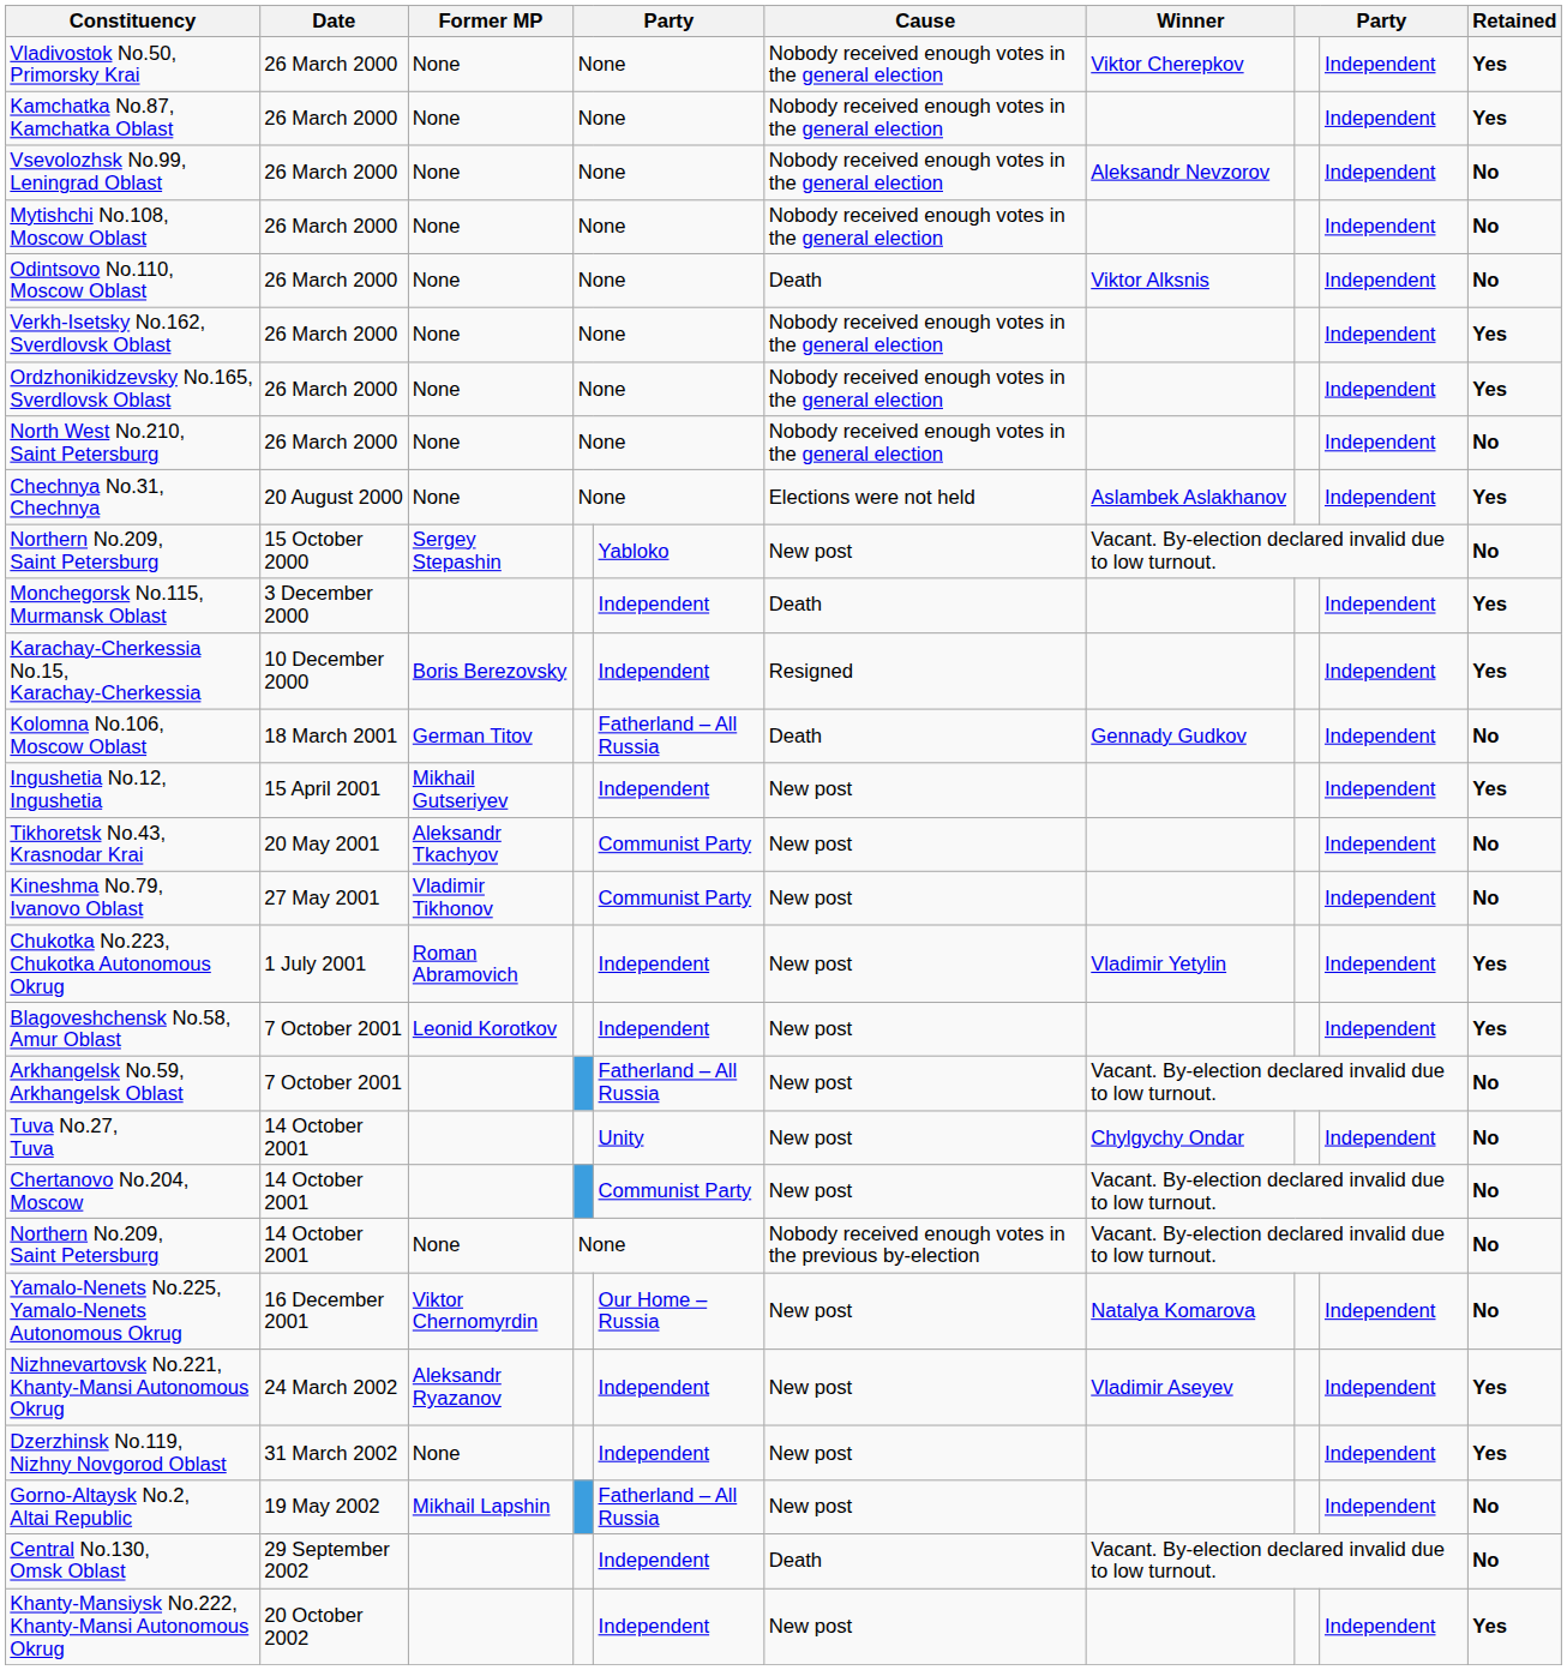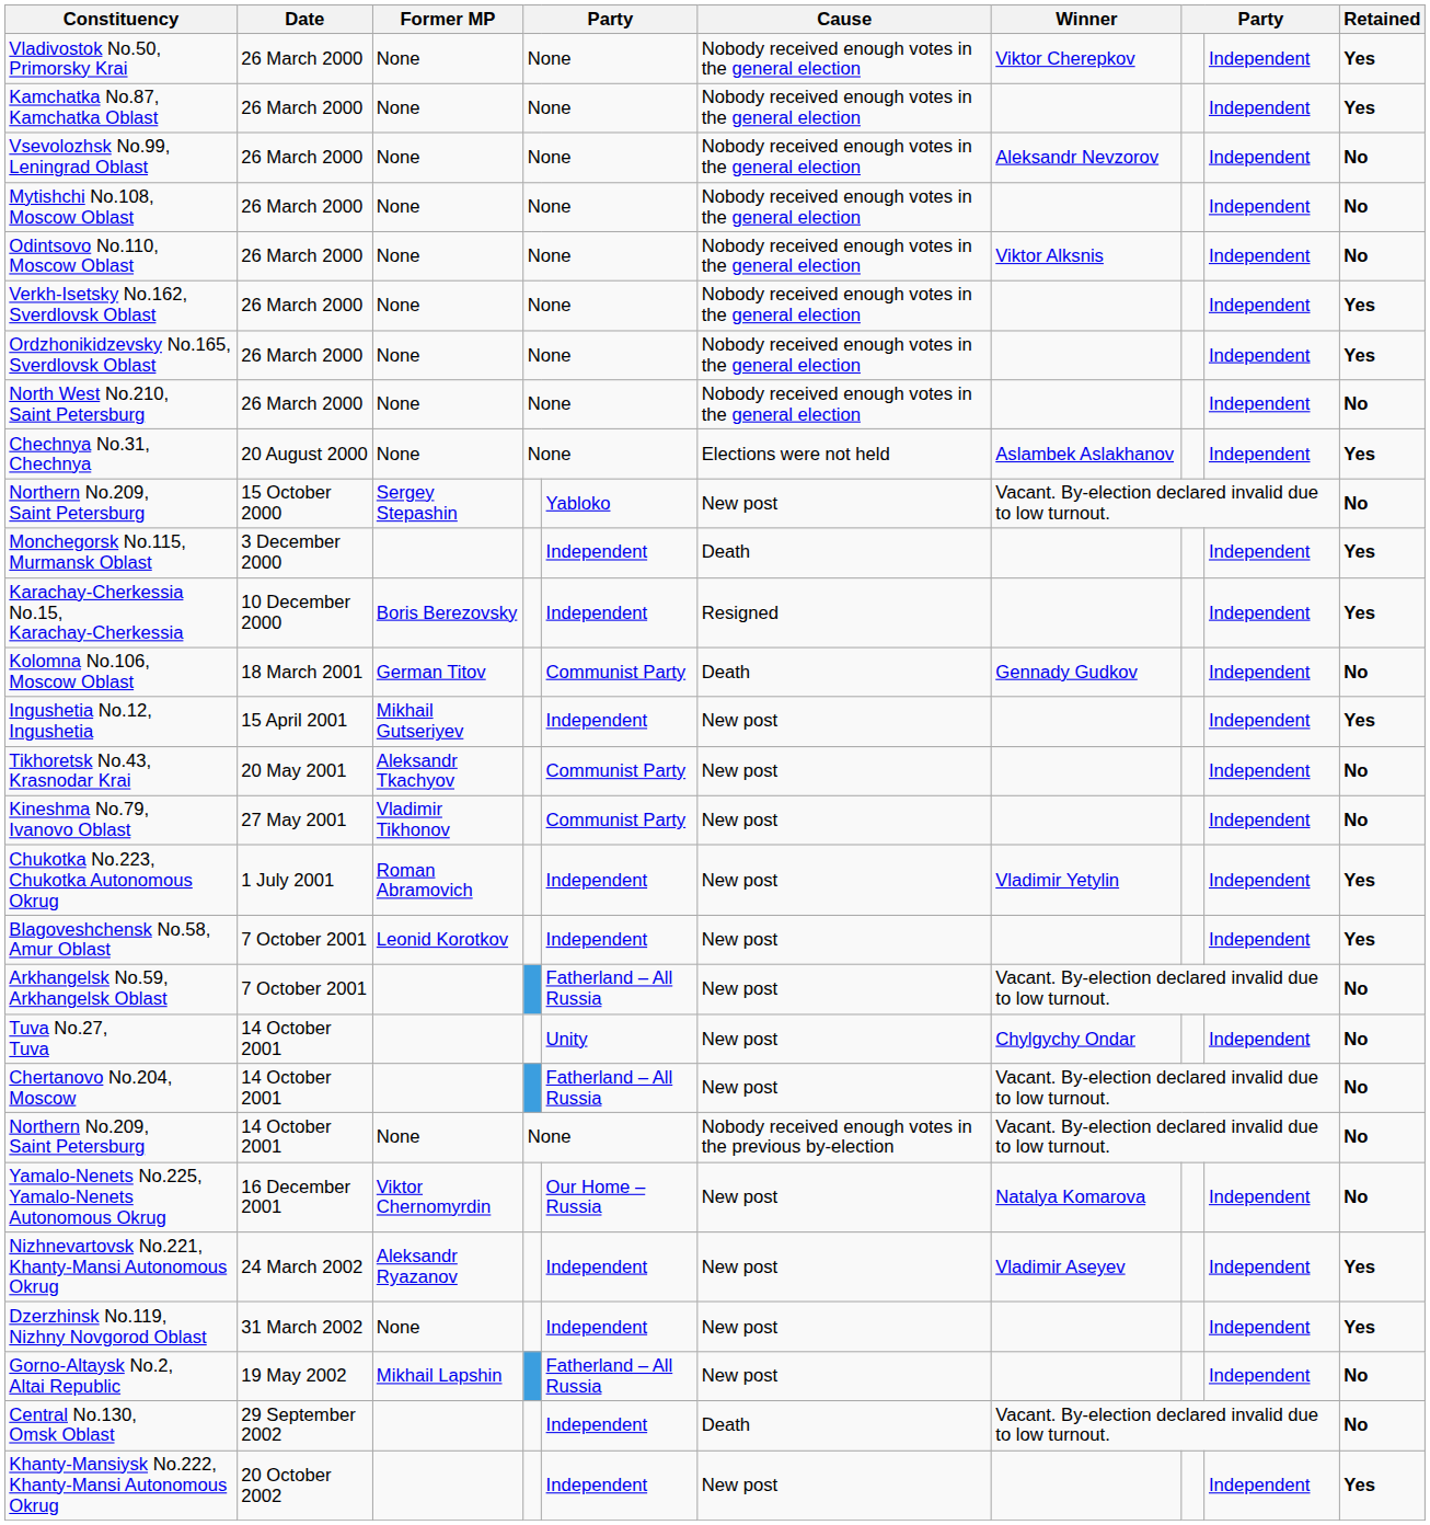Odintsovo No.110, Moscow Oblast | Cause: Death -> Nobody received enough votes in the general election
Kolomna No.106, Moscow Oblast | column 5: Fatherland – All Russia -> Communist Party
Chertanovo No.204, Moscow | column 5: Communist Party -> Fatherland – All Russia
